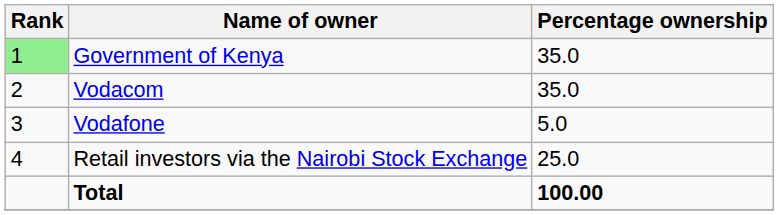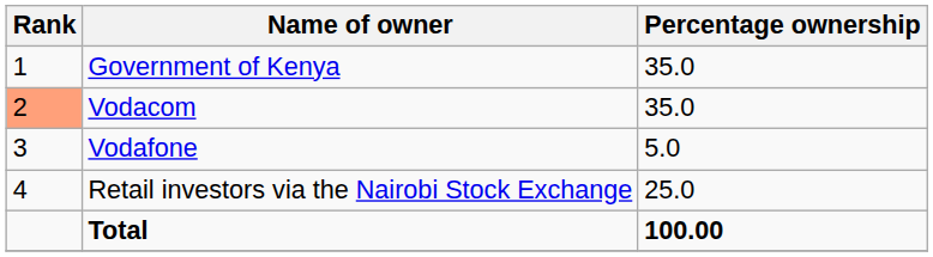Government of Kenya | Rank: lightgreen background -> no background
Vodacom | Rank: no background -> lightsalmon background
